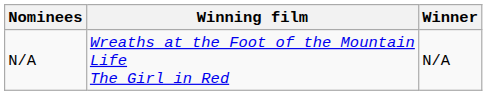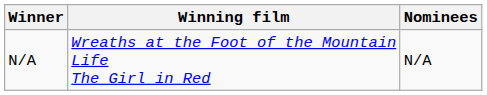columns swapped: Winner <-> Nominees
